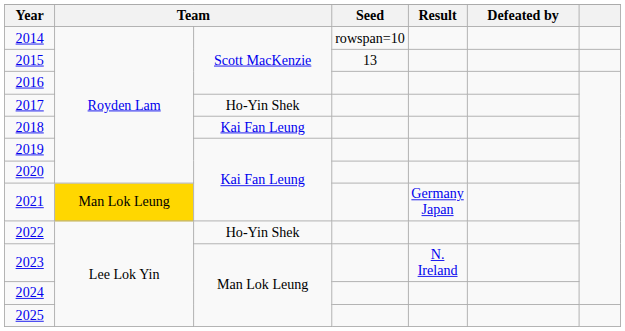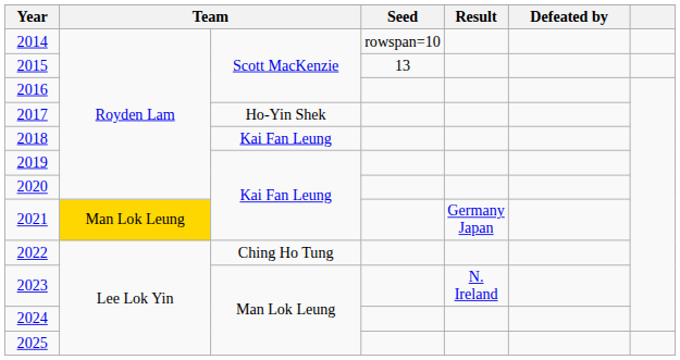2022 | column 3: Ho-Yin Shek -> Ching Ho Tung
